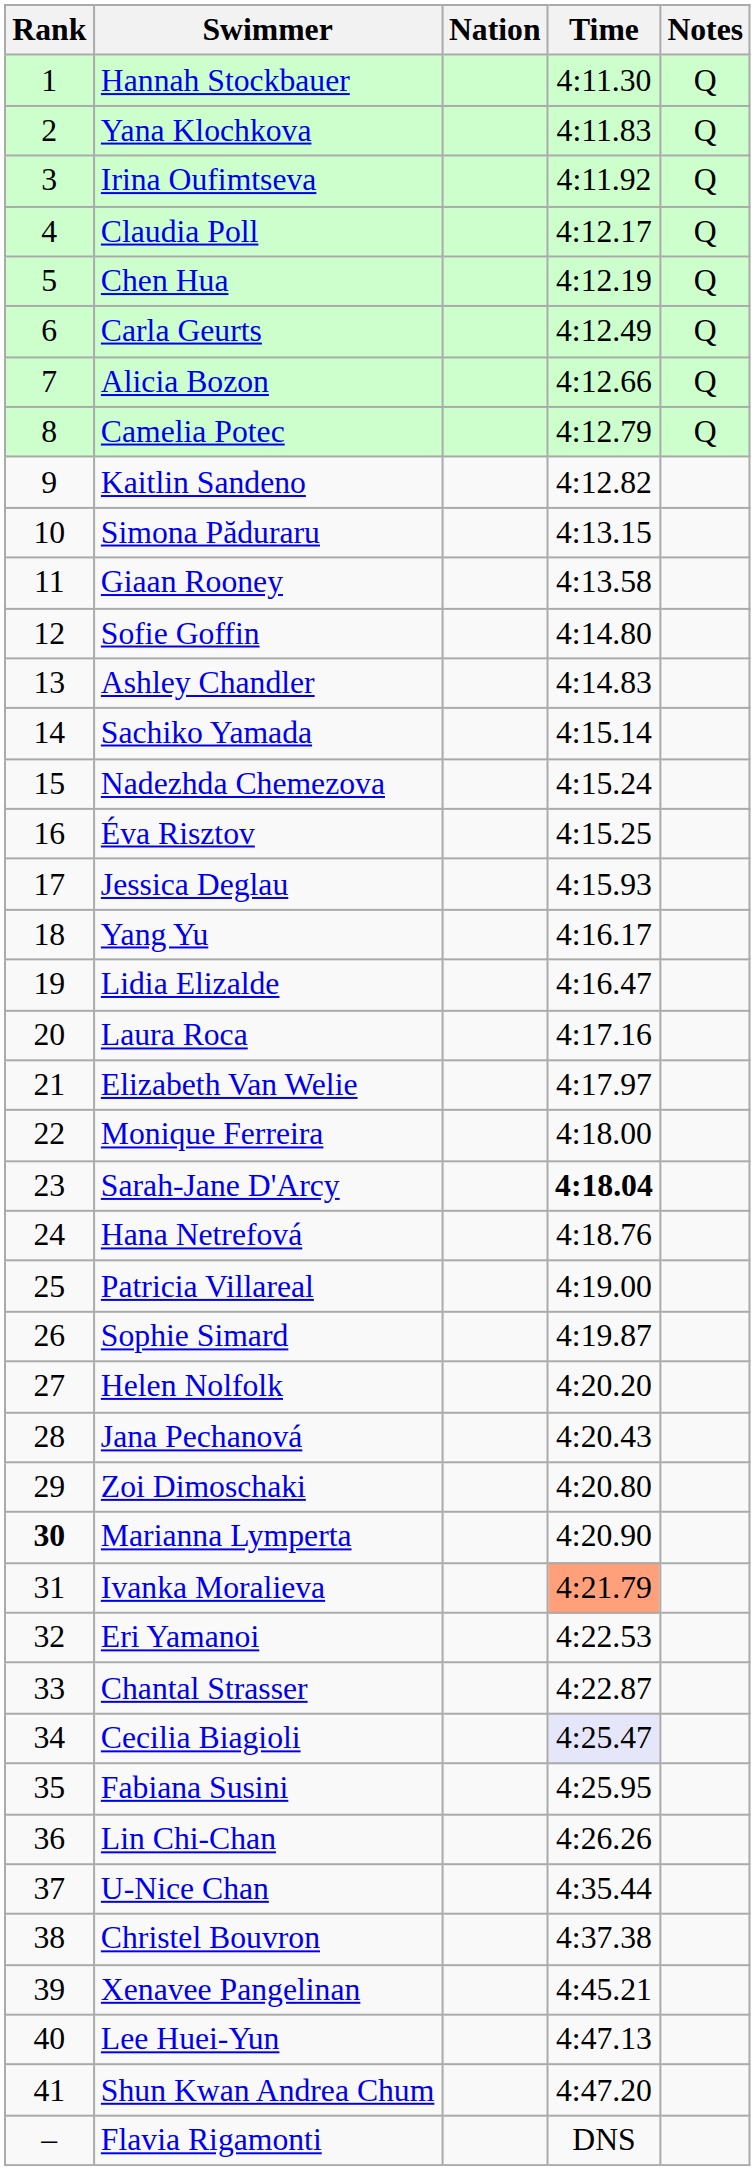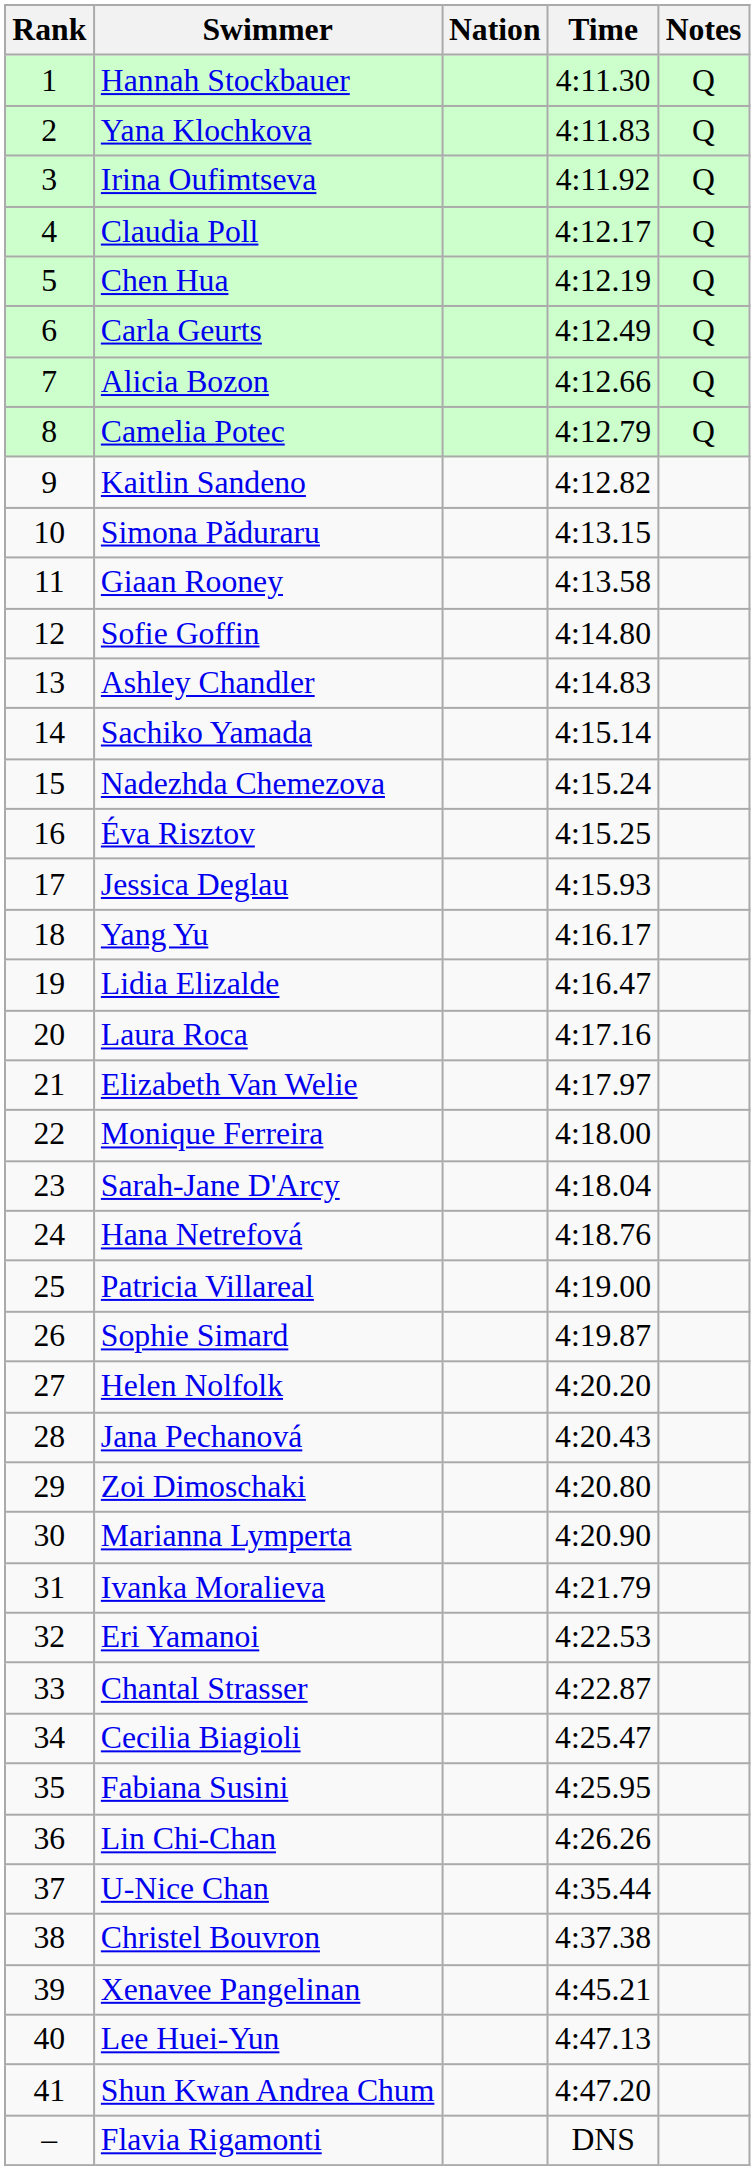Sarah-Jane D'Arcy | Time: bold -> normal
Marianna Lymperta | Rank: bold -> normal
Ivanka Moralieva | Time: lightsalmon background -> no background
Cecilia Biagioli | Time: lavender background -> no background
